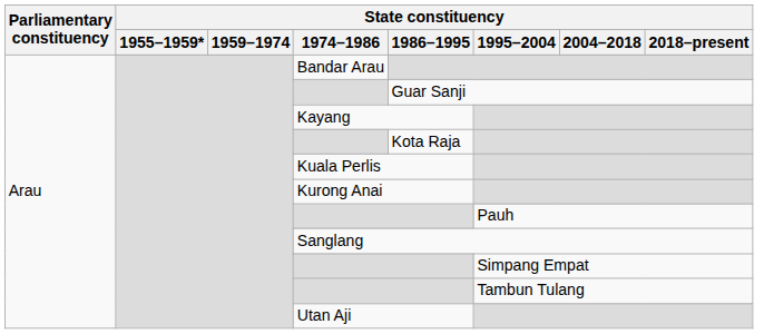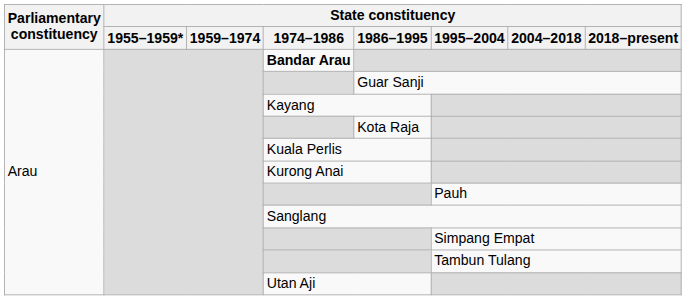Bandar Arau | State constituency / 1974–1986: normal -> bold
